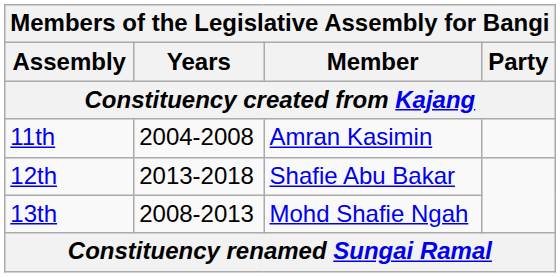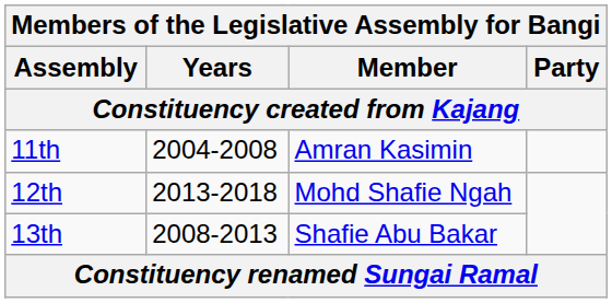12th | Member: Shafie Abu Bakar -> Mohd Shafie Ngah
13th | Member: Mohd Shafie Ngah -> Shafie Abu Bakar
